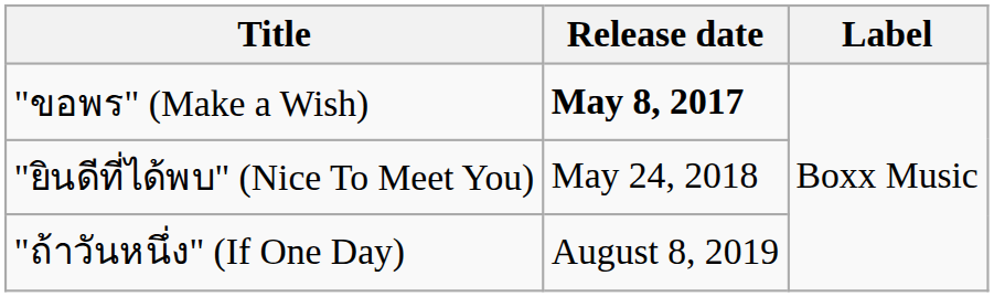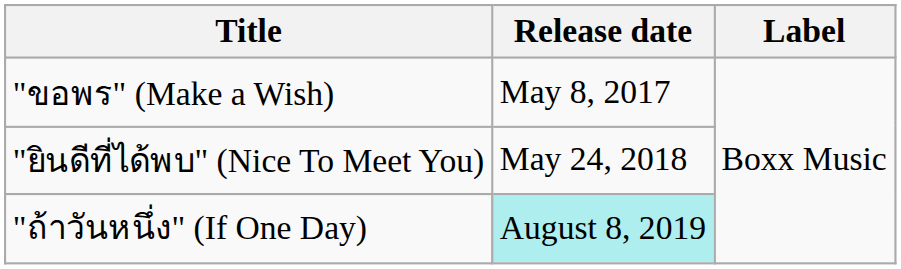"ขอพร" (Make a Wish) | Release date: bold -> normal
"ถ้าวันหนึ่ง" (If One Day) | Release date: no background -> paleturquoise background
